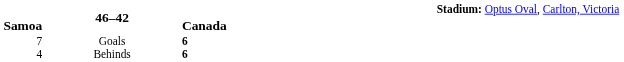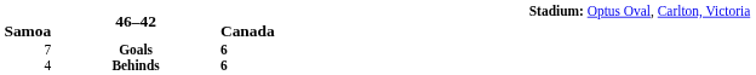7 4 | column 2: normal -> bold
